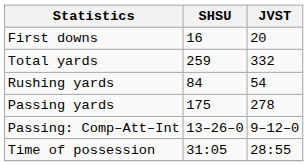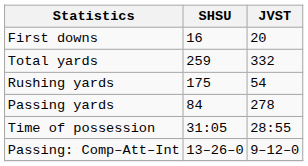Rushing yards | SHSU: 84 -> 175
Passing yards | SHSU: 175 -> 84
rows swapped: Passing: Comp–Att–Int <-> Time of possession
